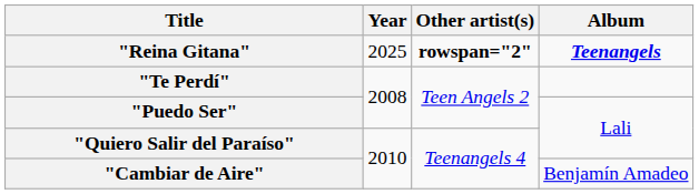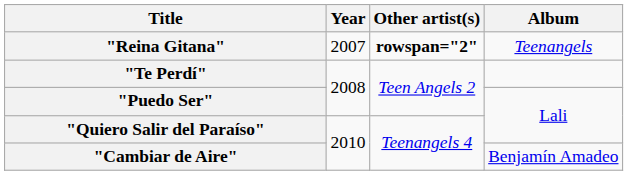"Reina Gitana" | Year: 2025 -> 2007
"Reina Gitana" | Album: bold -> normal
